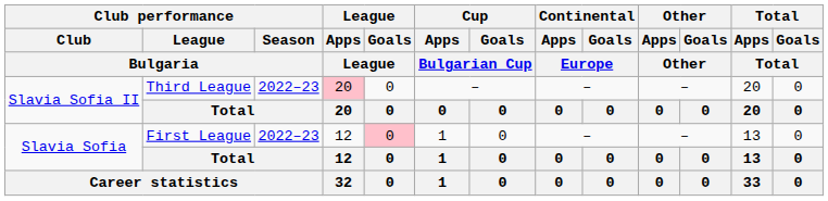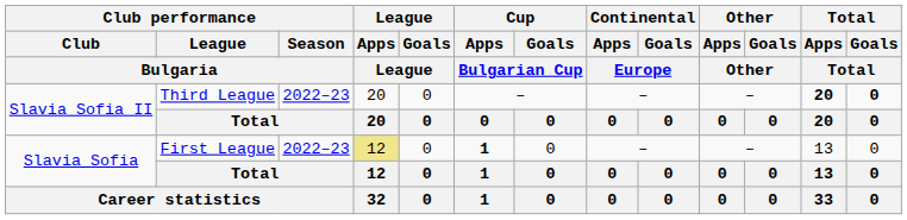Slavia Sofia II / Third League | League / Apps / League: pink background -> no background
Slavia Sofia II / Third League | Total / Apps / Total: normal -> bold
Slavia Sofia II / Third League | Total / Goals / Total: normal -> bold
Slavia Sofia / First League | League / Apps / League: no background -> khaki background
Slavia Sofia / First League | League / Goals / League: pink background -> no background
Slavia Sofia / First League | Cup / Apps / Bulgarian Cup: normal -> bold
